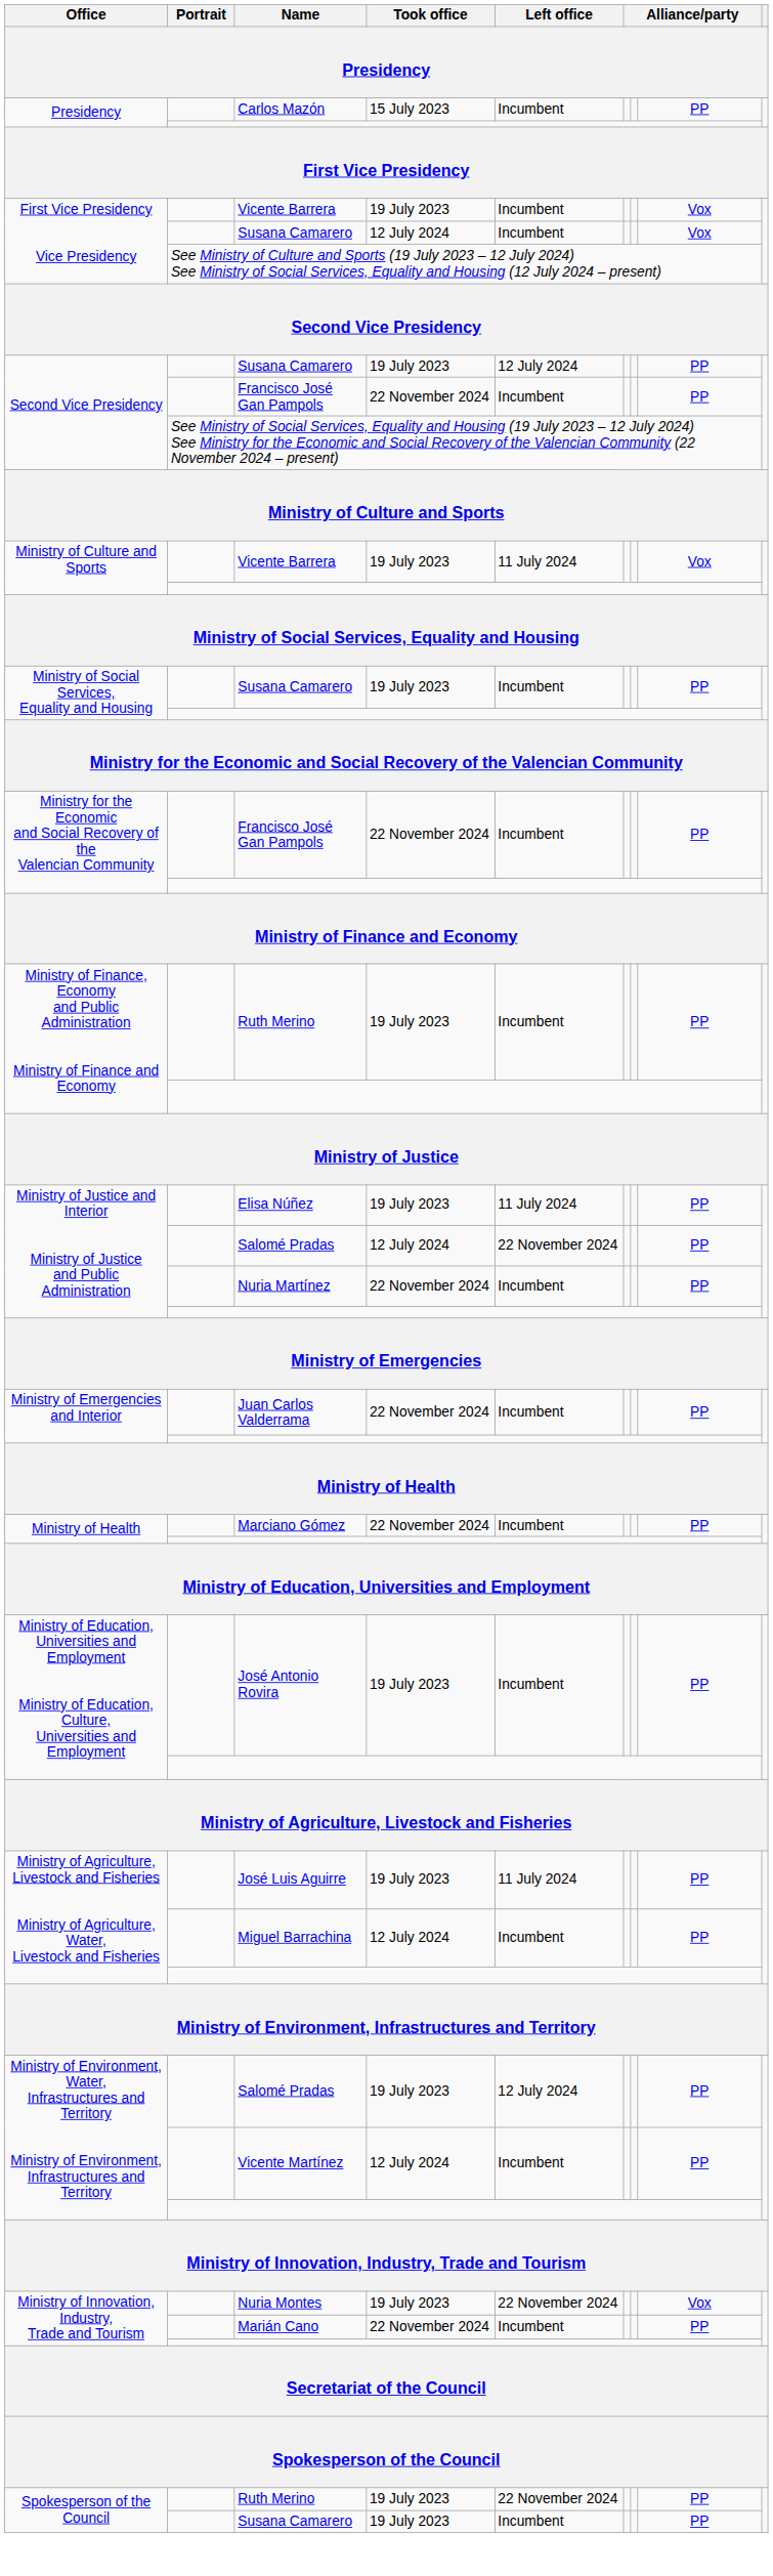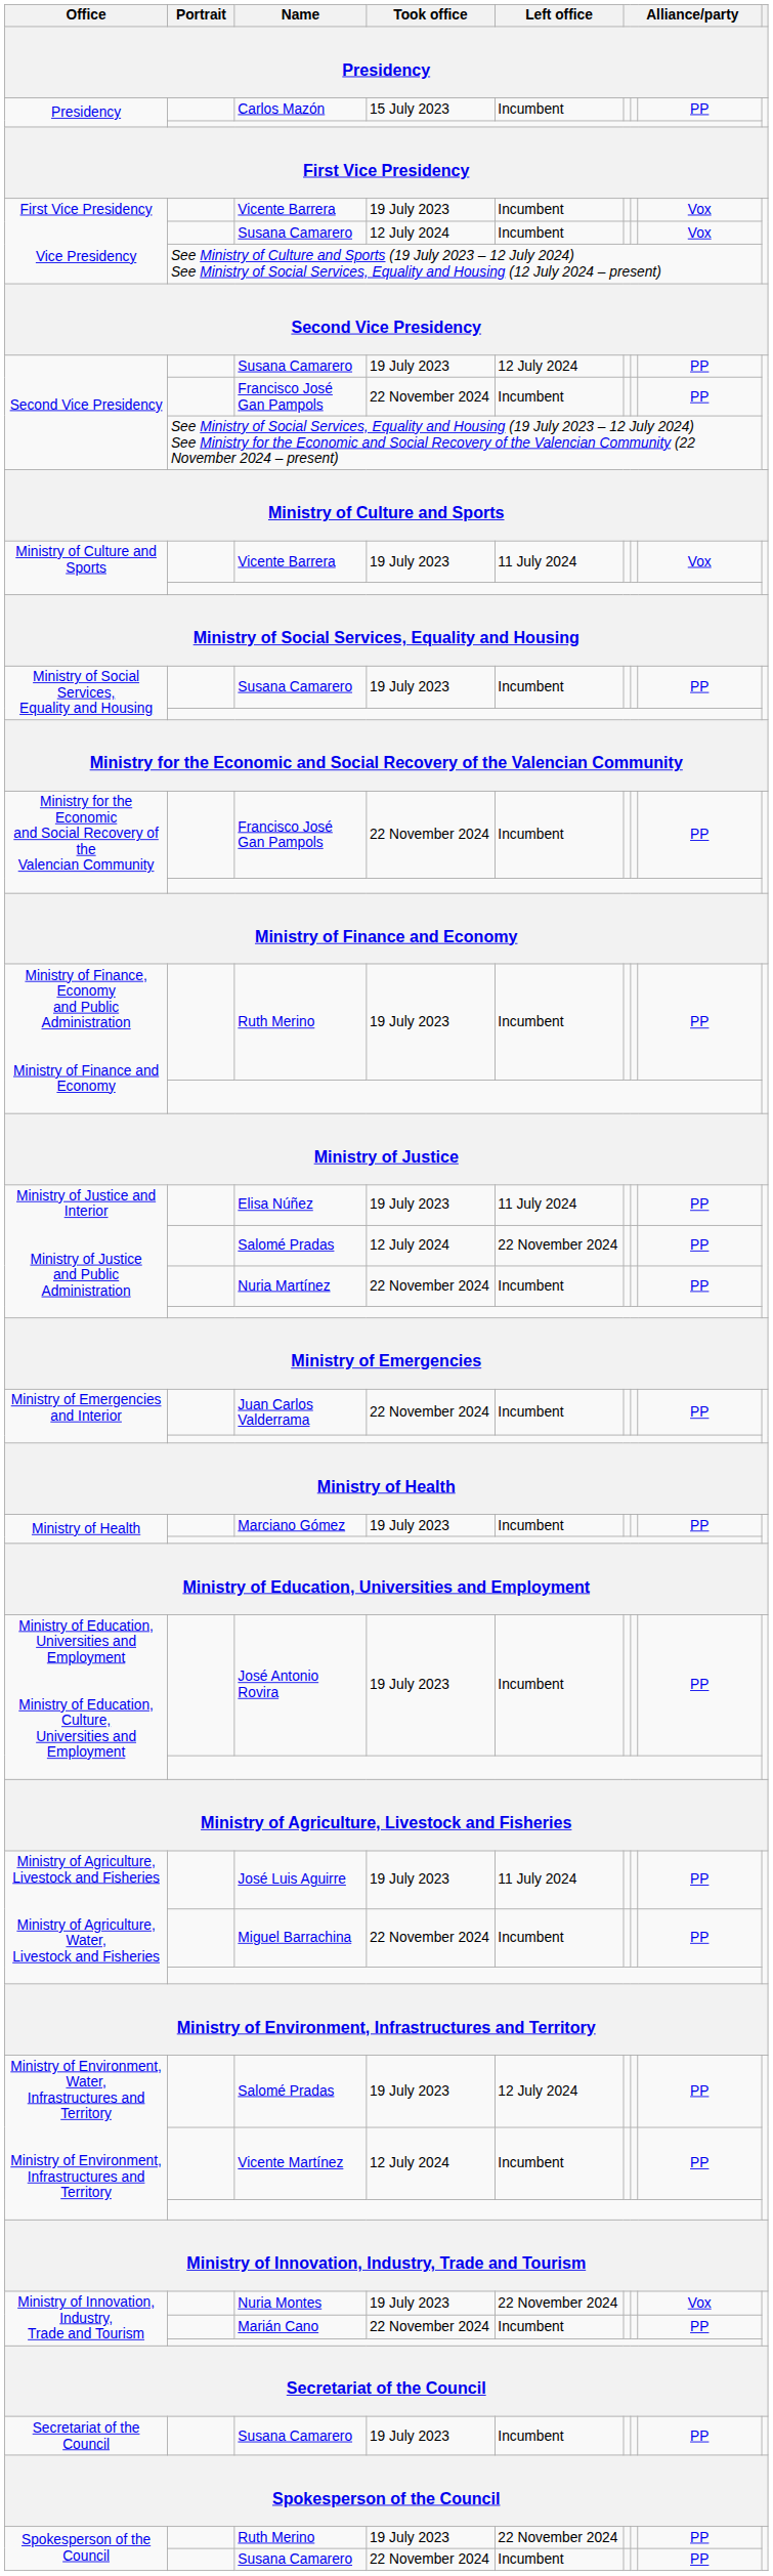Marciano Gómez | Took office: 22 November 2024 -> 19 July 2023
Miguel Barrachina | Took office: 12 July 2024 -> 22 November 2024
+ row: Secretariat of the Council | Susana Camarero | 19 July 2023 | Incumbent | PP
Spokesperson of the Council / Susana Camarero | Took office: 19 July 2023 -> 22 November 2024
